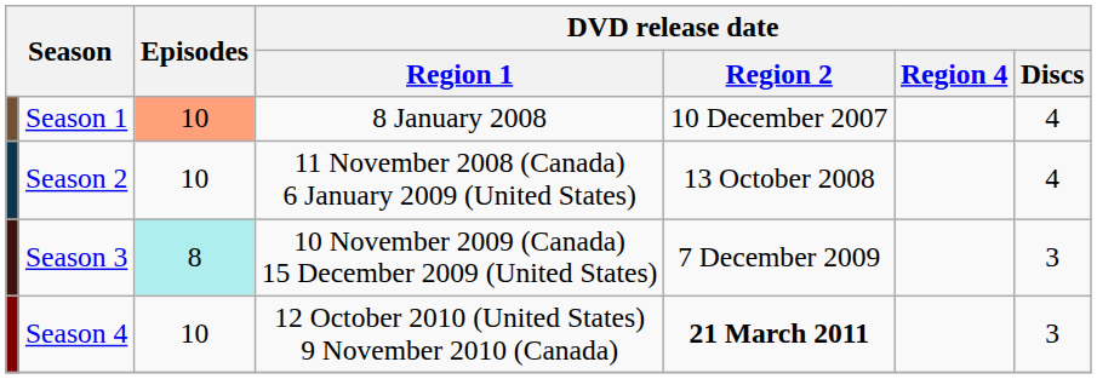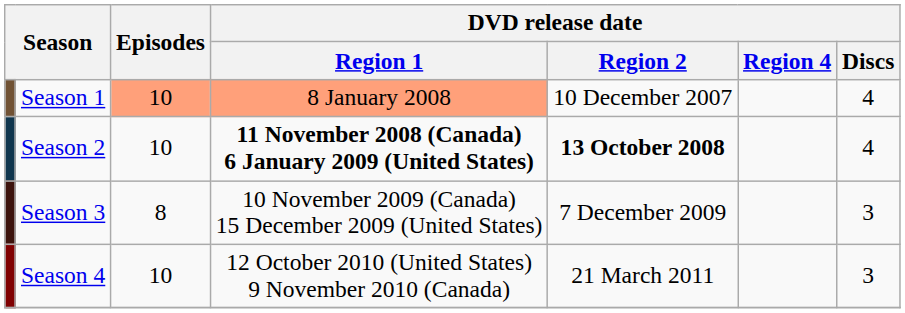Season 1 | DVD release date / Region 1: no background -> lightsalmon background
Season 2 | DVD release date / Region 1: normal -> bold
Season 2 | DVD release date / Region 2: normal -> bold
Season 3 | Episodes: paleturquoise background -> no background
Season 4 | DVD release date / Region 2: bold -> normal
